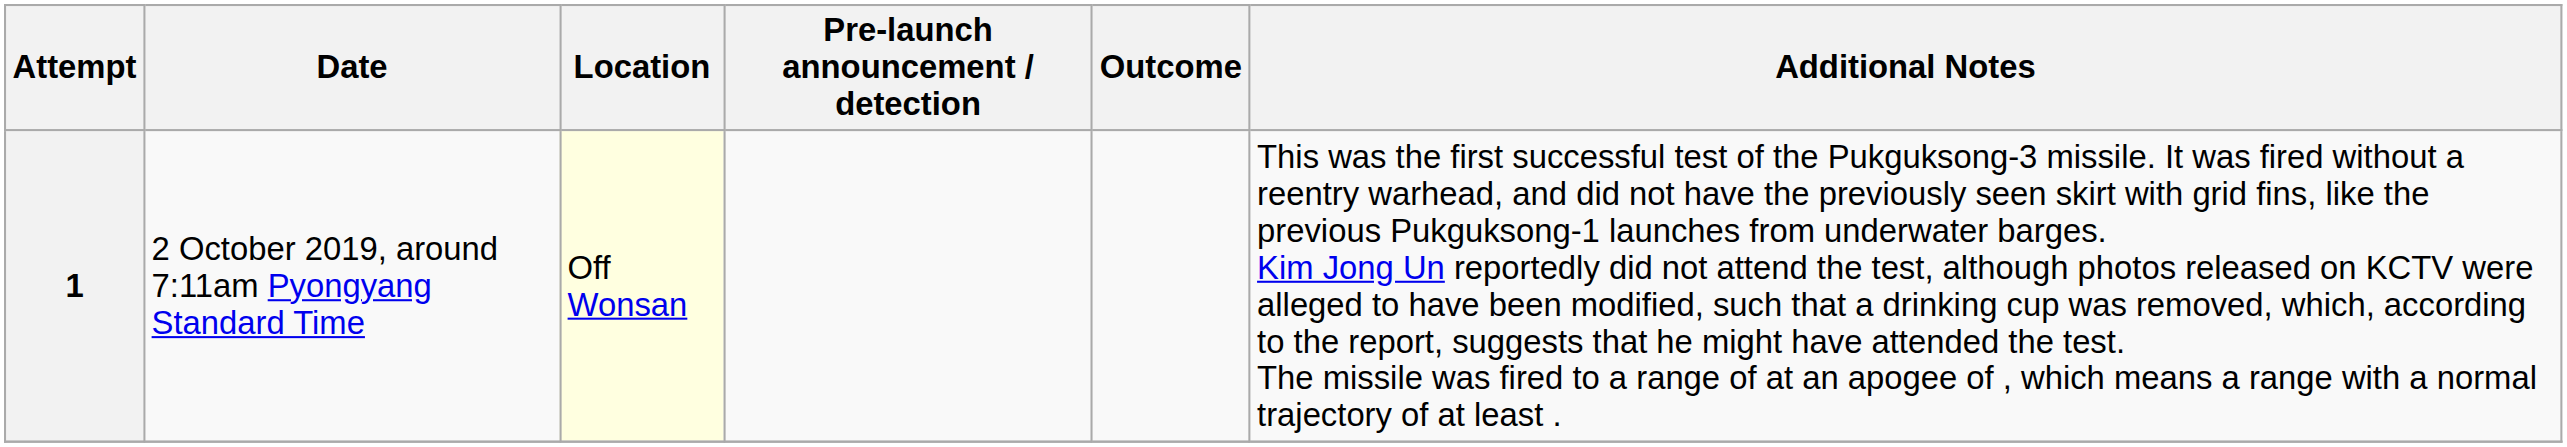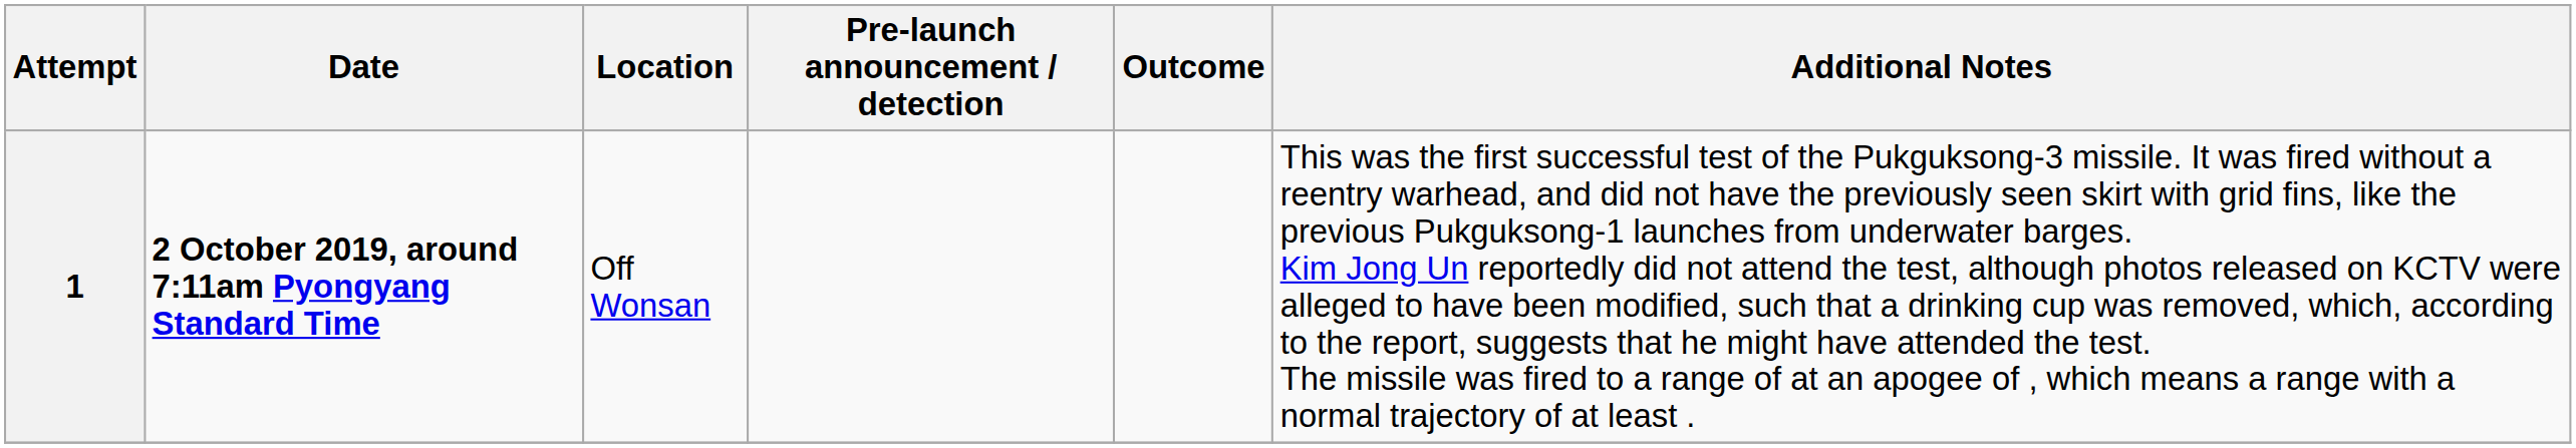1 | Date: normal -> bold
1 | Location: lightyellow background -> no background
